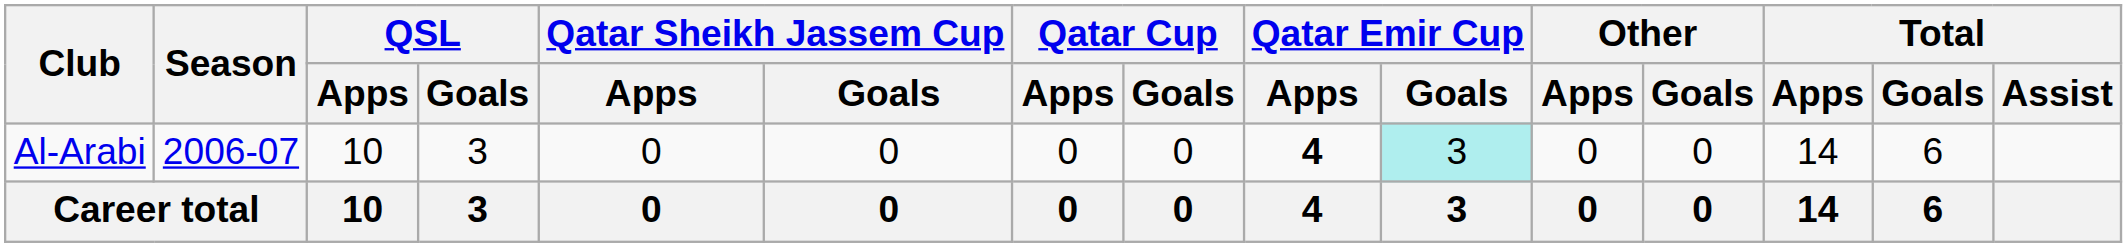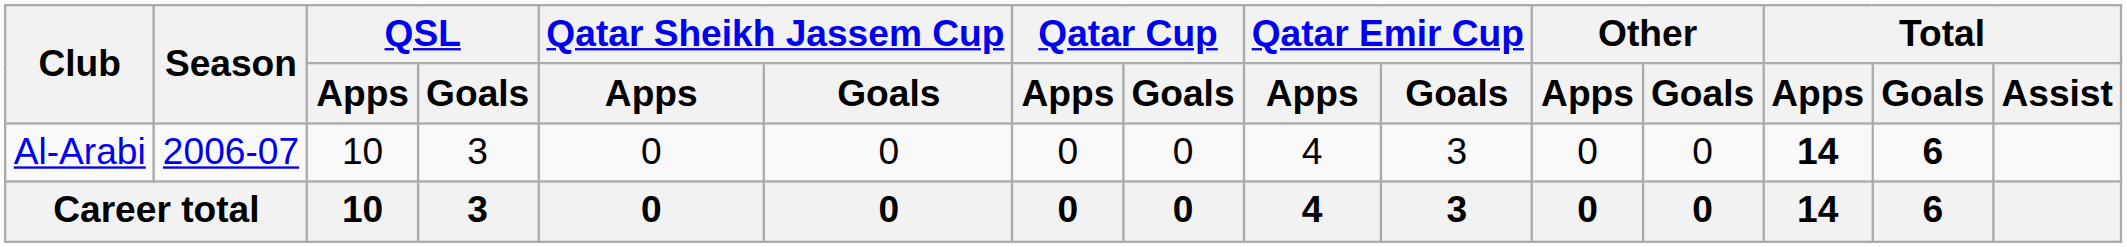Al-Arabi | Qatar Emir Cup / Apps: bold -> normal
Al-Arabi | Qatar Emir Cup / Goals: paleturquoise background -> no background
Al-Arabi | Total / Apps: normal -> bold
Al-Arabi | Total / Goals: normal -> bold
